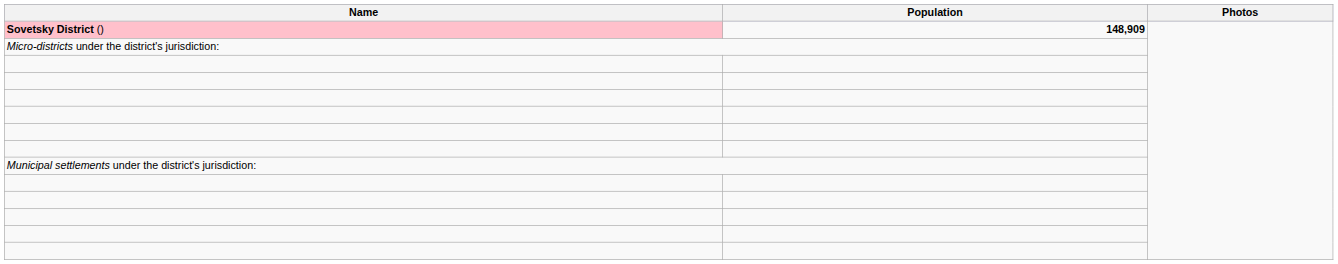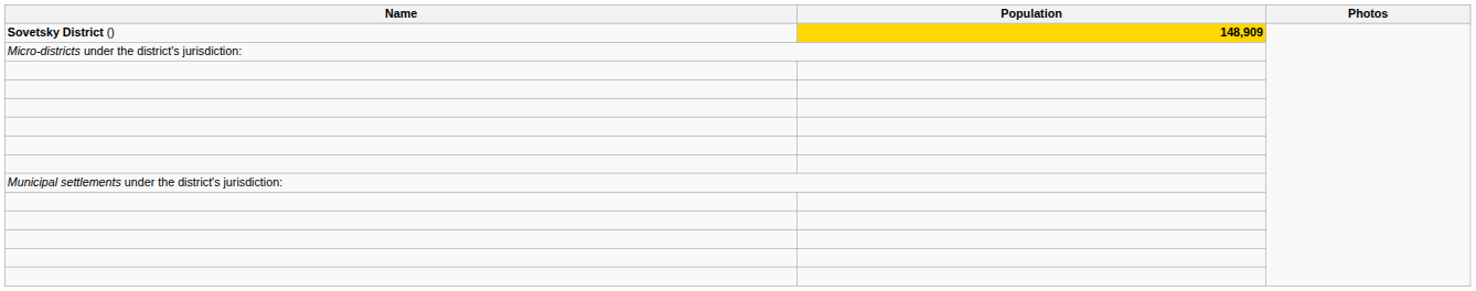Sovetsky District () | Name: pink background -> no background
Sovetsky District () | Population: no background -> gold background
